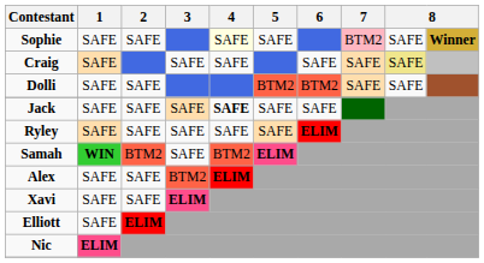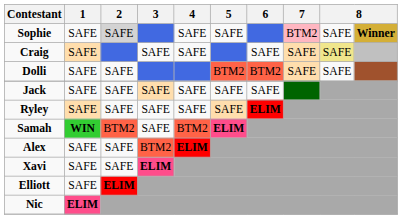Sophie | 2: no background -> lightgrey background
Sophie | 4: lightyellow background -> no background
Jack | 4: bold -> normal
